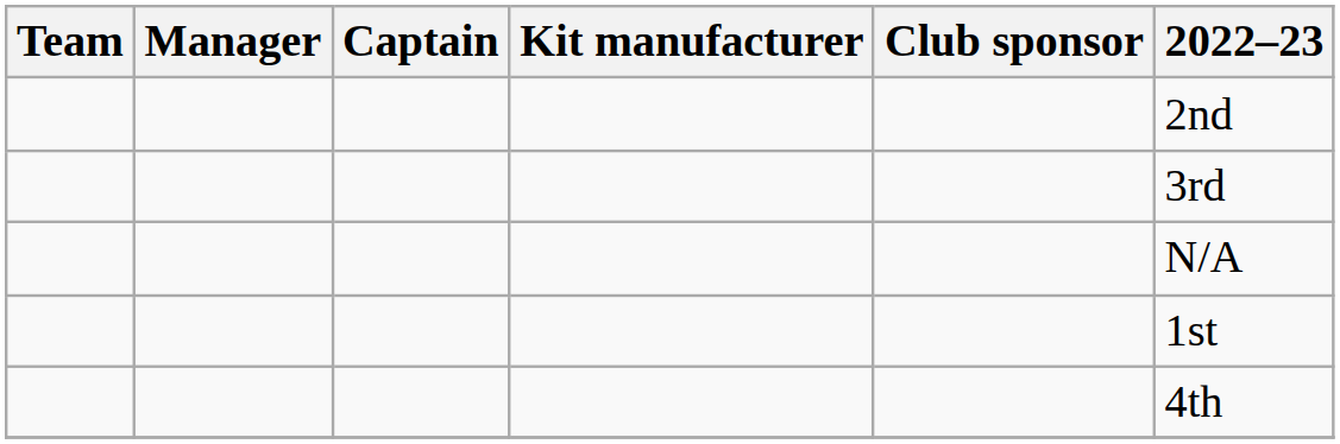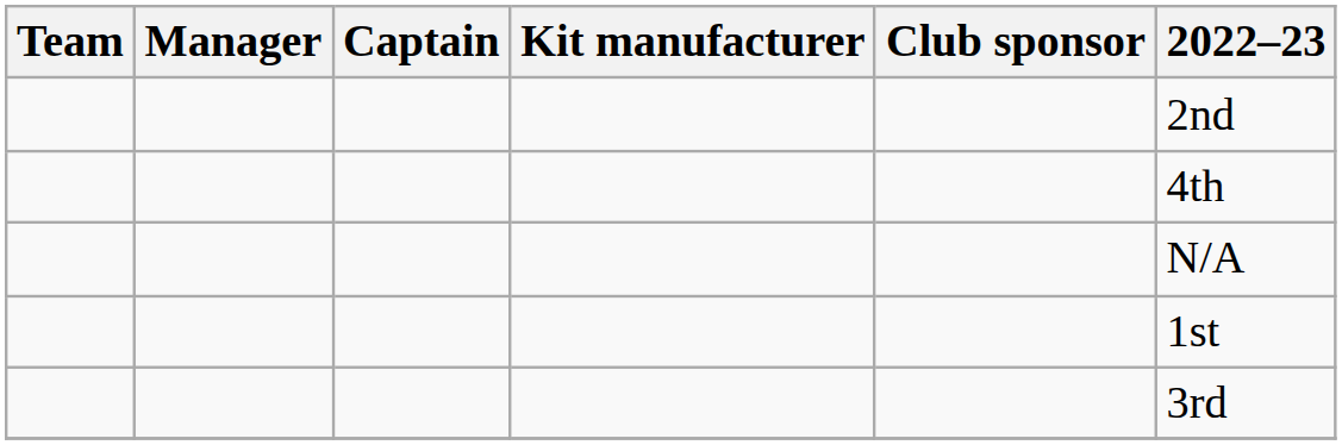row 3 | 2022–23: 3rd -> 4th
row 6 | 2022–23: 4th -> 3rd
